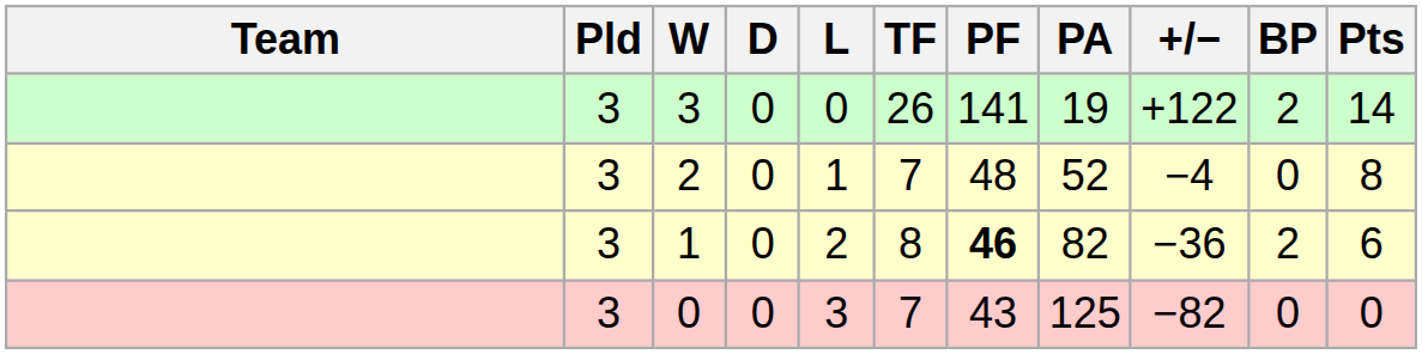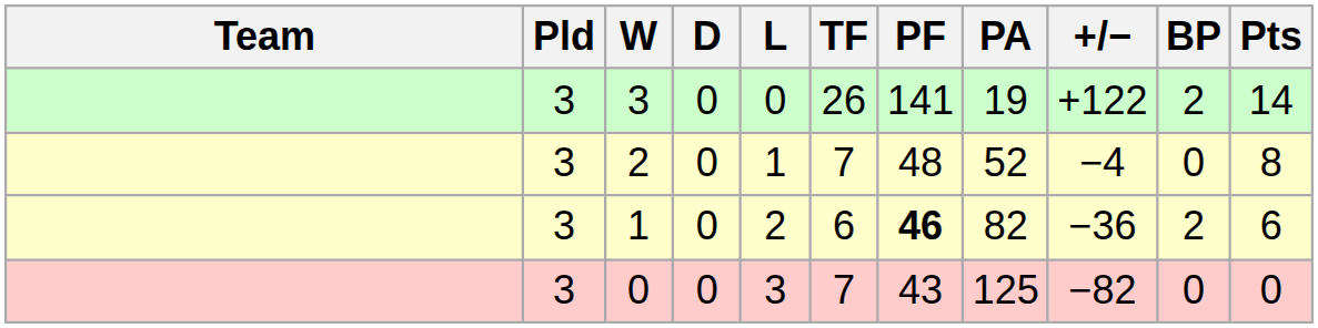row 4 | TF: 8 -> 6
